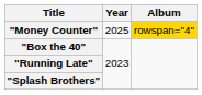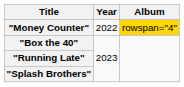"Money Counter" | Year: 2025 -> 2022
